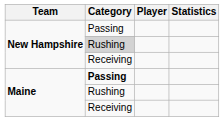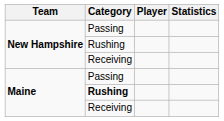New Hampshire / Rushing | Category: lightgrey background -> no background
Maine / Passing | Category: bold -> normal
Maine / Rushing | Category: normal -> bold
